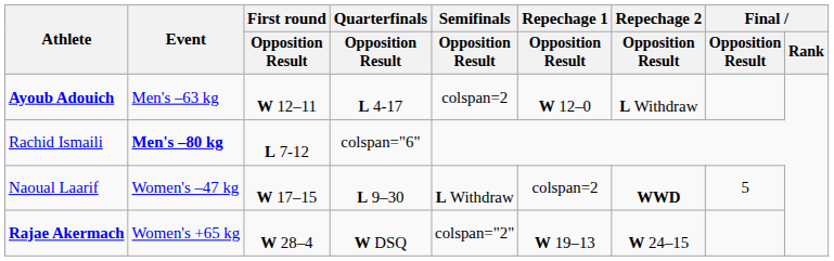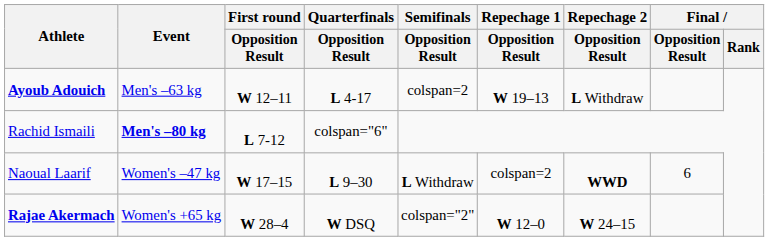Ayoub Adouich | Repechage 1 / Opposition Result: W 12–0 -> W 19–13
Naoual Laarif | Final / Opposition Result: 5 -> 6
Rajae Akermach | Repechage 1 / Opposition Result: W 19–13 -> W 12–0
